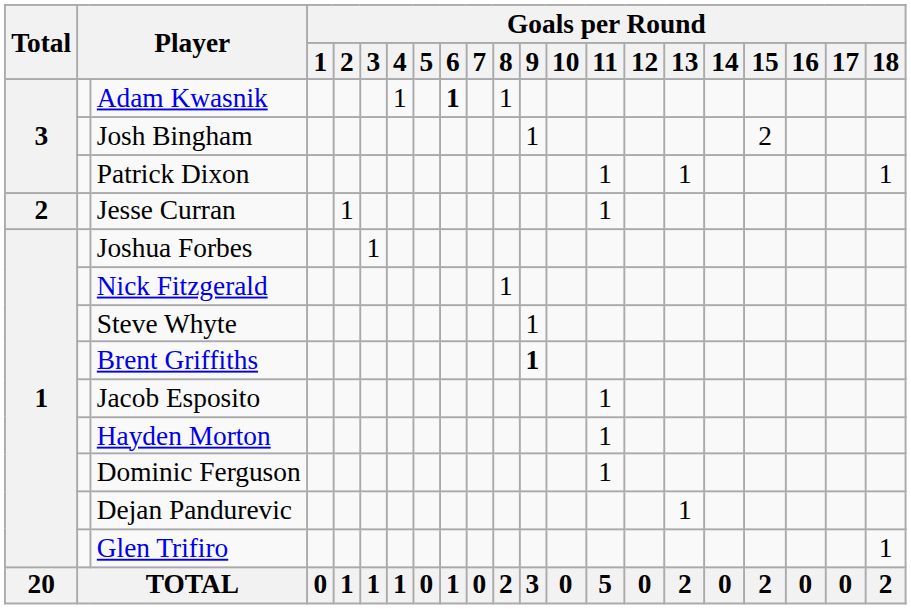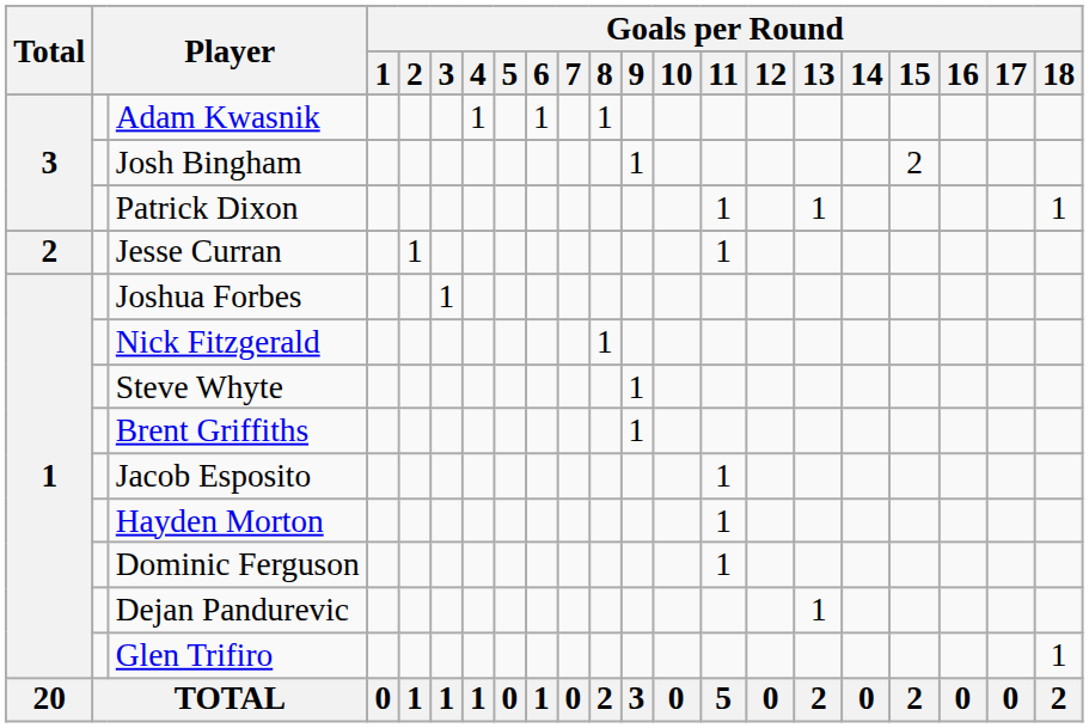Adam Kwasnik | Goals per Round / 6: bold -> normal
Brent Griffiths | Goals per Round / 9: bold -> normal
